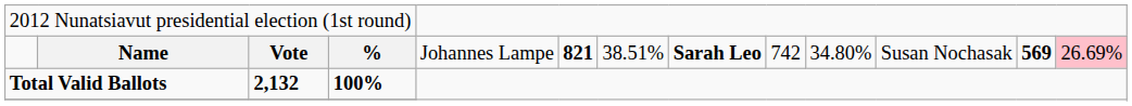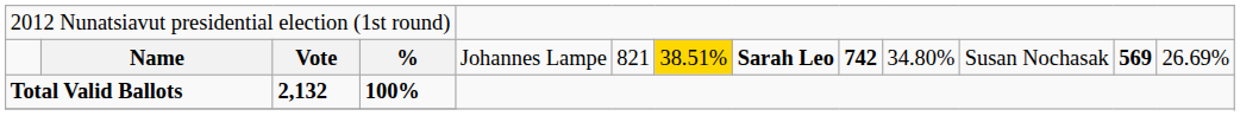row 2 | column 6: bold -> normal
row 2 | column 7: no background -> gold background
row 2 | column 9: normal -> bold
row 2 | column 13: pink background -> no background
